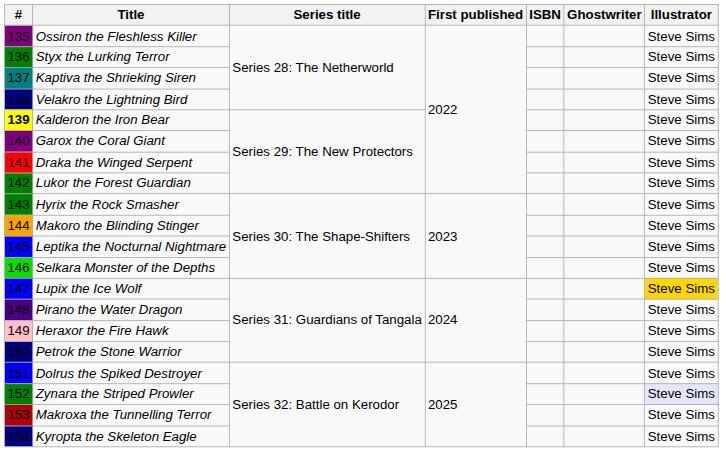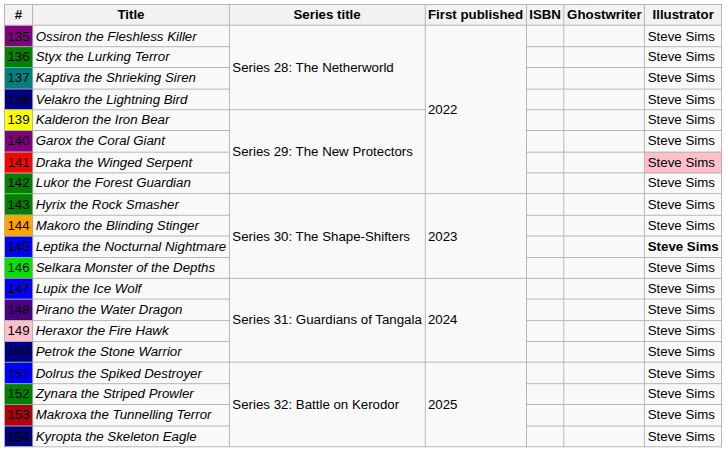Kalderon the Iron Bear | #: bold -> normal
Draka the Winged Serpent | Illustrator: no background -> pink background
Leptika the Nocturnal Nightmare | Illustrator: normal -> bold
Lupix the Ice Wolf | Illustrator: gold background -> no background
Zynara the Striped Prowler | Illustrator: lavender background -> no background
